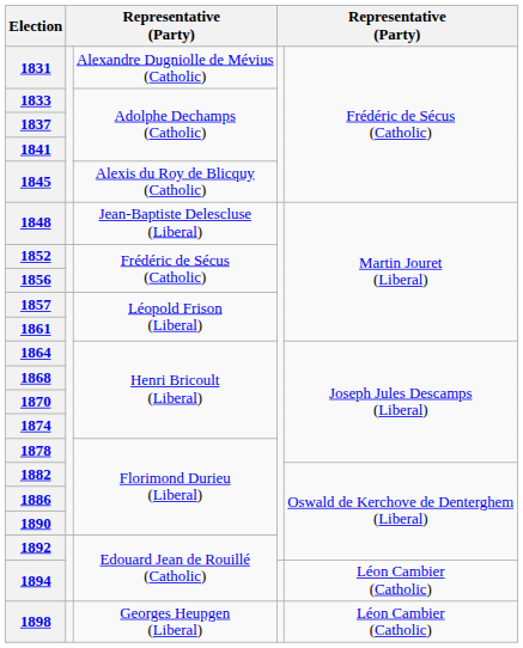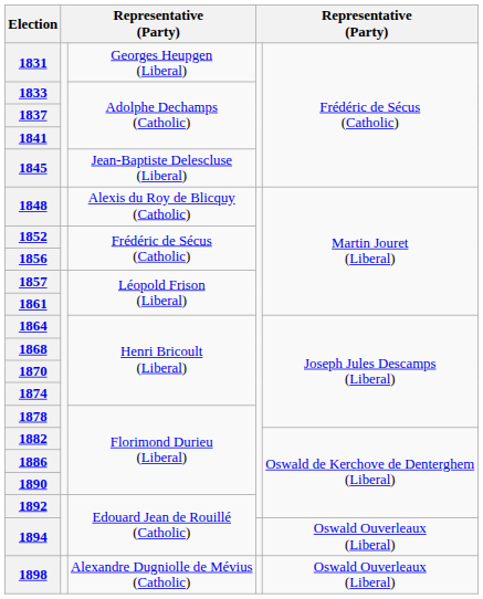1831 | column 3: Alexandre Dugniolle de Mévius (Catholic) -> Georges Heupgen (Liberal)
1845 | column 3: Alexis du Roy de Blicquy (Catholic) -> Jean-Baptiste Delescluse (Liberal)
1848 | column 3: Jean-Baptiste Delescluse (Liberal) -> Alexis du Roy de Blicquy (Catholic)
1894 | column 5: Léon Cambier (Catholic) -> Oswald Ouverleaux (Liberal)
1898 | column 3: Georges Heupgen (Liberal) -> Alexandre Dugniolle de Mévius (Catholic)
1898 | column 5: Léon Cambier (Catholic) -> Oswald Ouverleaux (Liberal)
